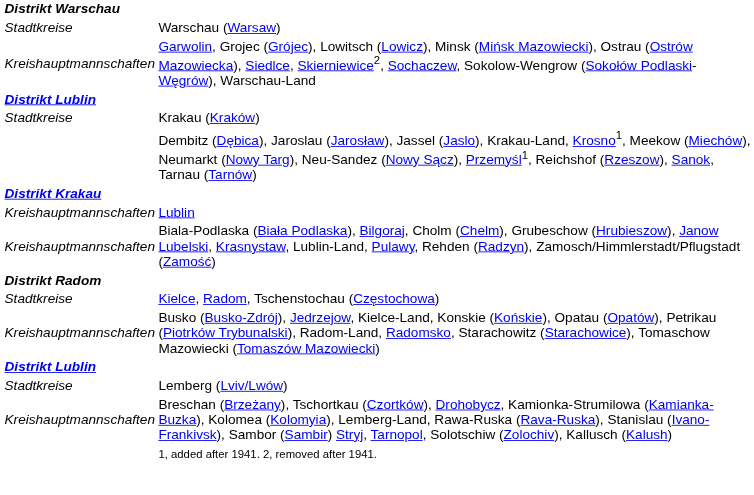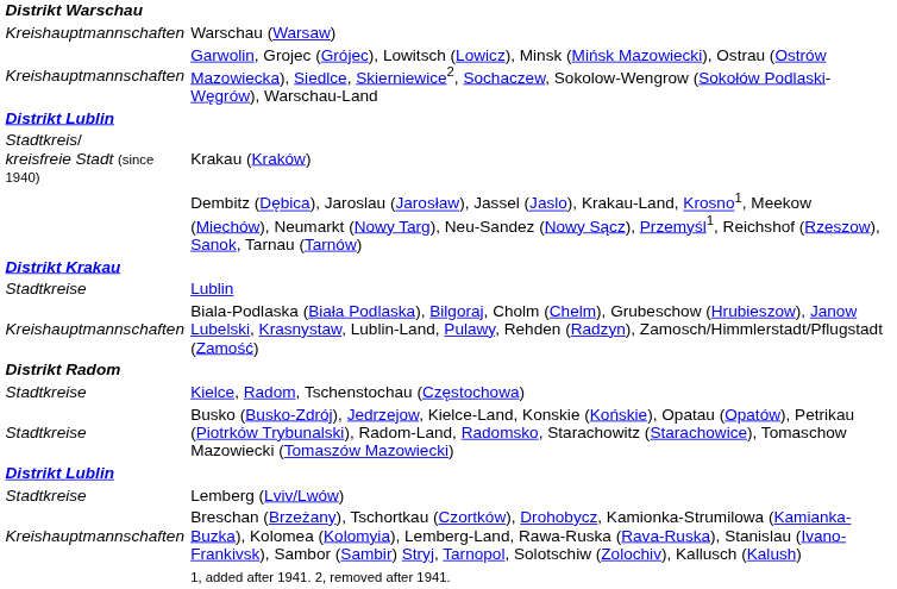row 2 | Distrikt Warschau: Stadtkreise -> Kreishauptmannschaften
row 5 | Distrikt Warschau: Stadtkreise -> Stadtkreis/ kreisfreie Stadt (since 1940)
row 8 | Distrikt Warschau: Kreishauptmannschaften -> Stadtkreise
row 12 | Distrikt Warschau: Kreishauptmannschaften -> Stadtkreise
